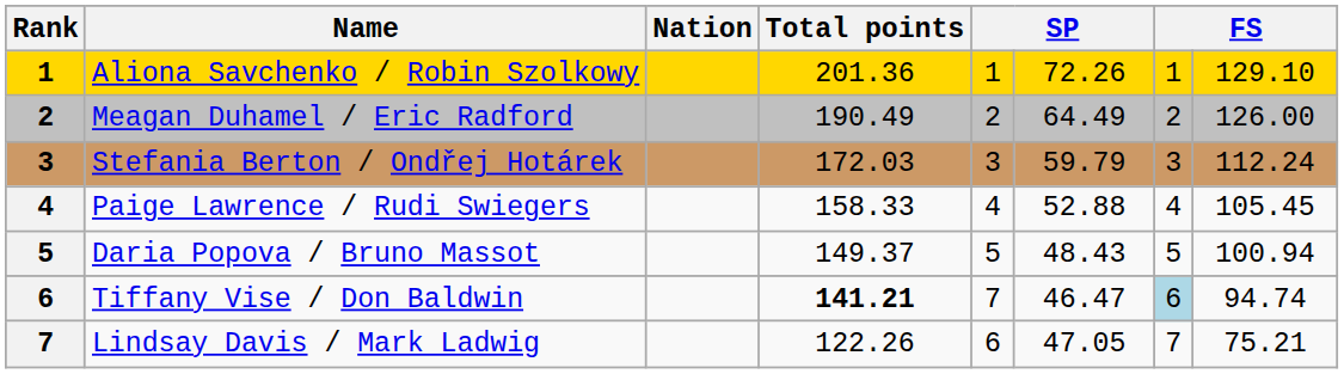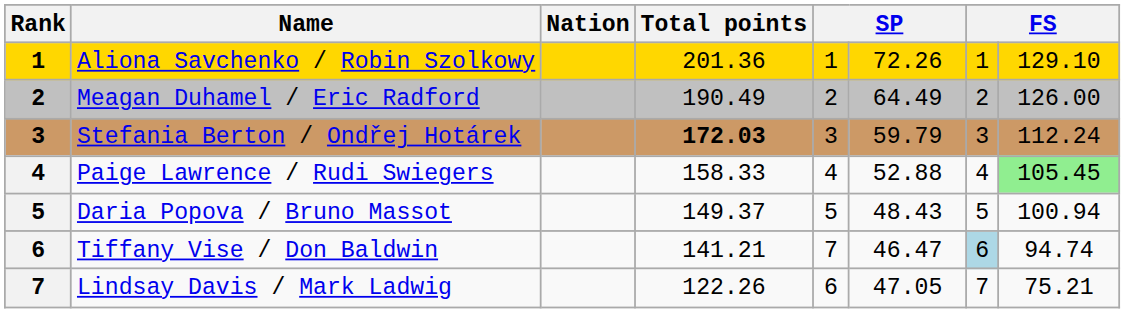Stefania Berton / Ondřej Hotárek | Total points: normal -> bold
Paige Lawrence / Rudi Swiegers | column 8: no background -> lightgreen background
Tiffany Vise / Don Baldwin | Total points: bold -> normal
